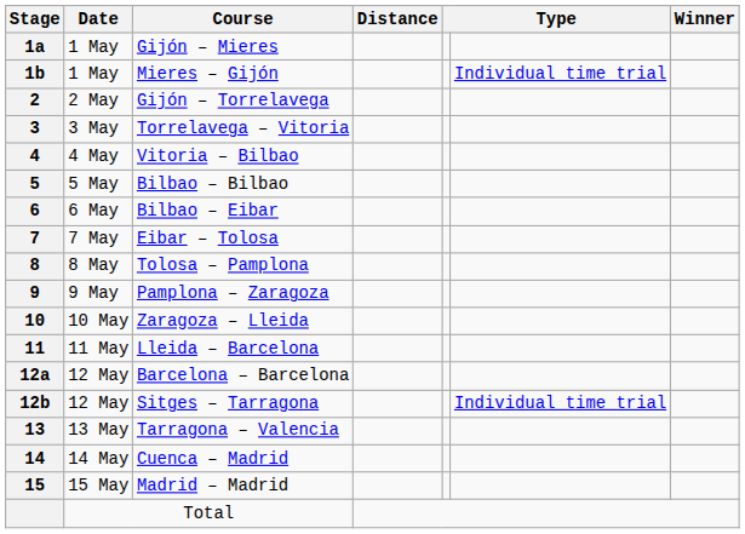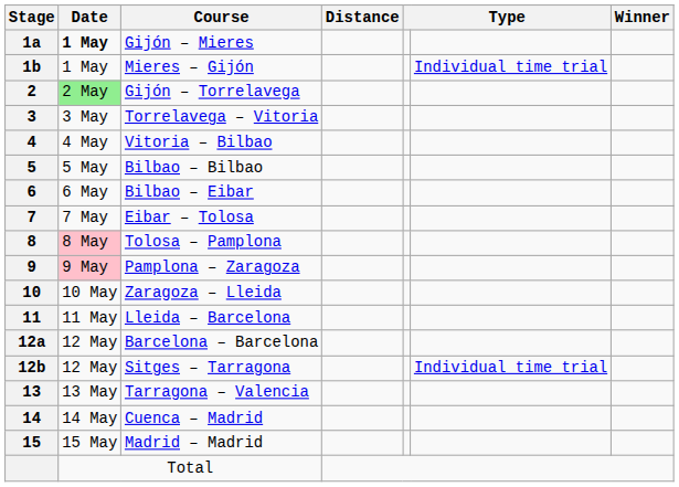Gijón – Mieres | Date: normal -> bold
Gijón – Torrelavega | Date: no background -> lightgreen background
Tolosa – Pamplona | Date: no background -> pink background
Pamplona – Zaragoza | Date: no background -> pink background
